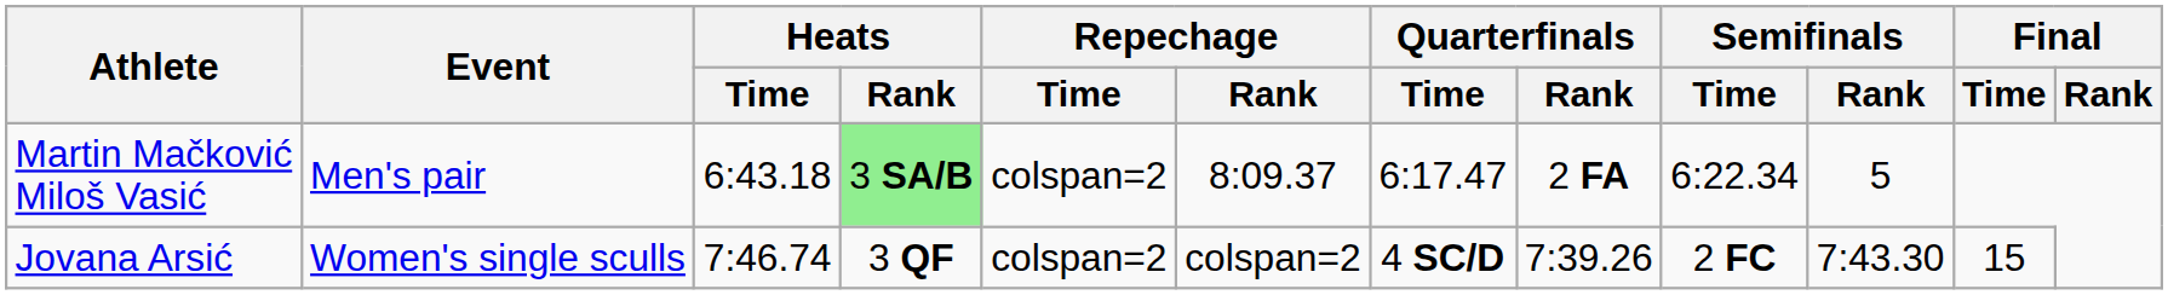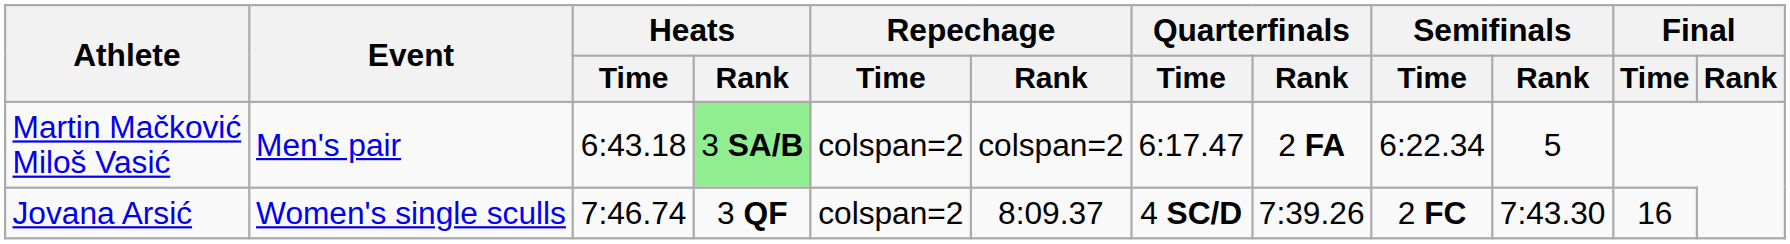Martin Mačković Miloš Vasić | Repechage / Rank: 8:09.37 -> colspan=2
Jovana Arsić | Repechage / Rank: colspan=2 -> 8:09.37
Jovana Arsić | Final / Time: 15 -> 16
